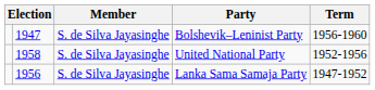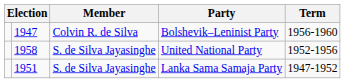Bolshevik–Leninist Party | Member: S. de Silva Jayasinghe -> Colvin R. de Silva
Lanka Sama Samaja Party | column 2: 1956 -> 1951
